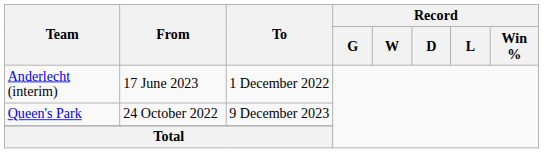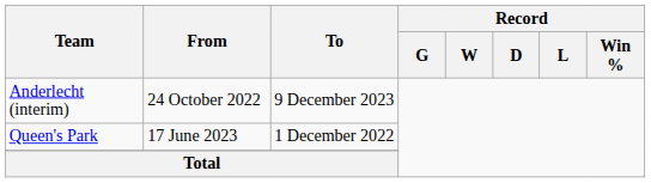Anderlecht (interim) | From: 17 June 2023 -> 24 October 2022
Anderlecht (interim) | To: 1 December 2022 -> 9 December 2023
Queen's Park | From: 24 October 2022 -> 17 June 2023
Queen's Park | To: 9 December 2023 -> 1 December 2022
